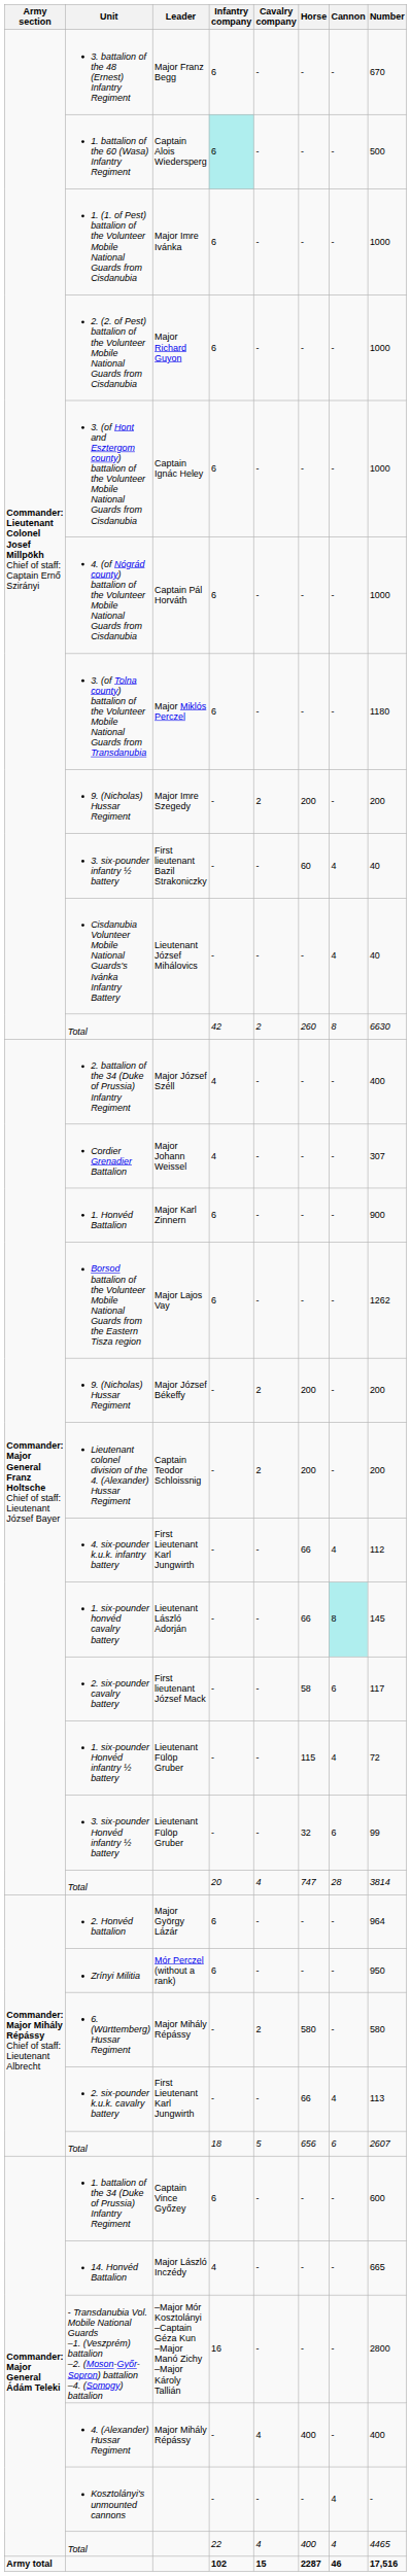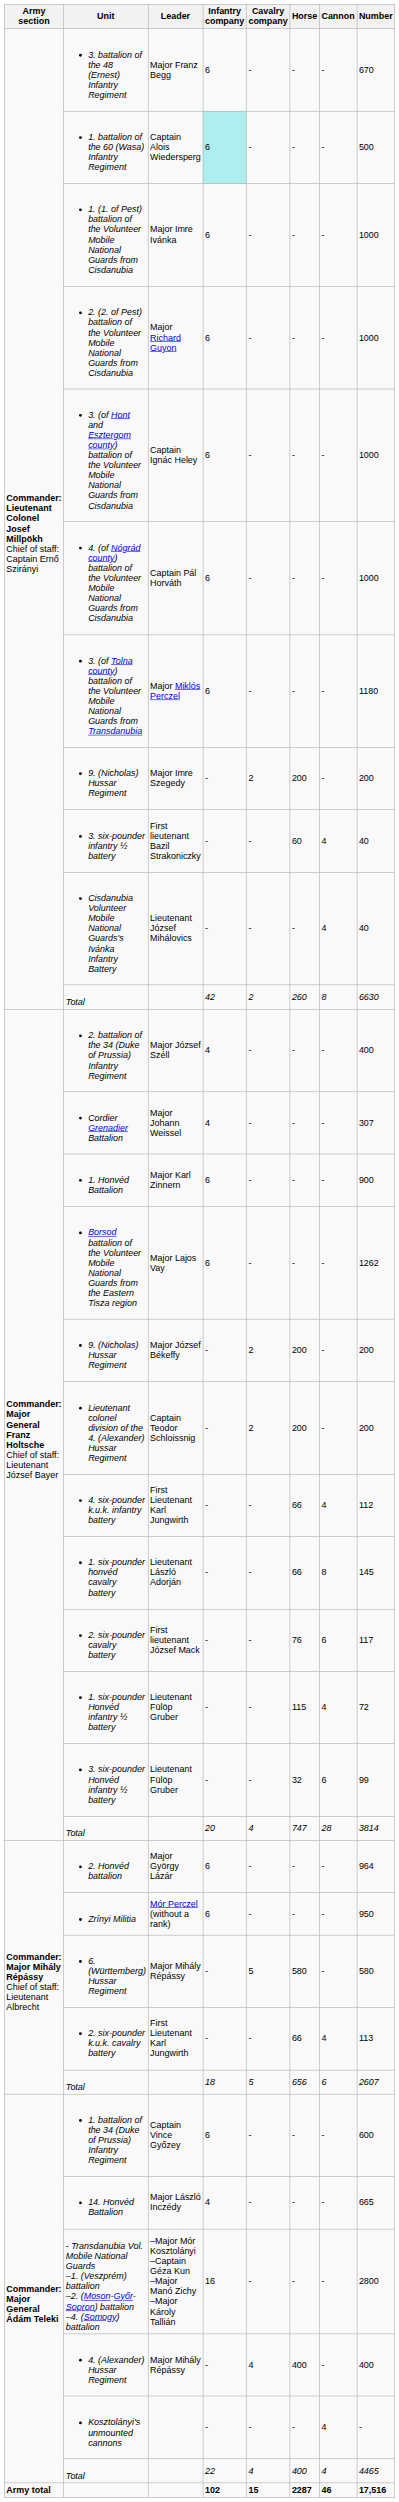1. six-pounder honvéd cavalry battery | Cannon: paleturquoise background -> no background
2. six-pounder cavalry battery | Horse: 58 -> 76
6. (Württemberg) Hussar Regiment | Cavalry company: 2 -> 5
